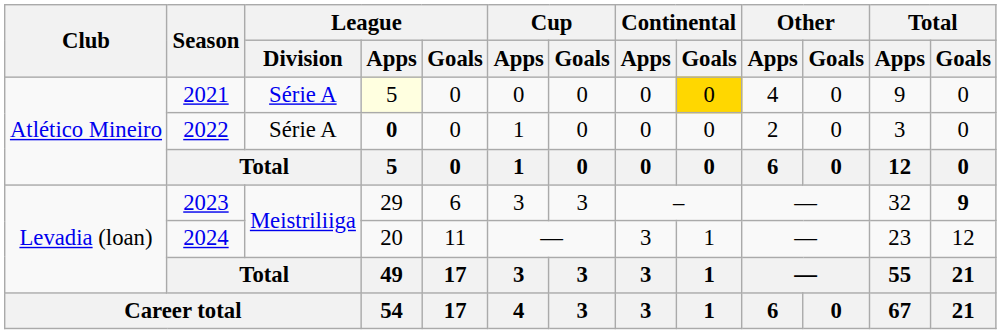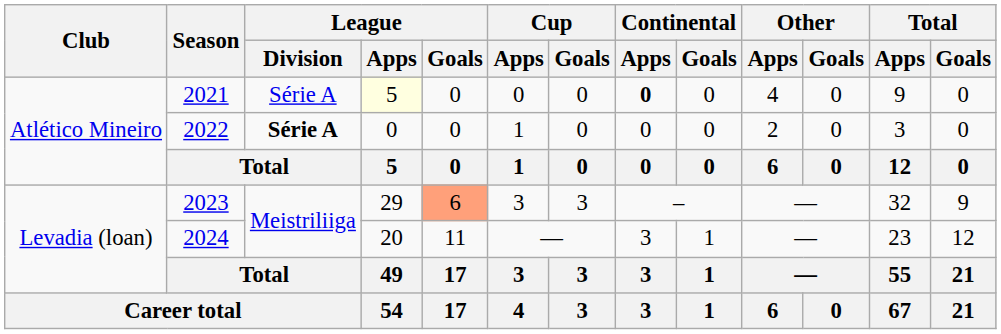2021 | Continental / Apps: normal -> bold
2021 | Continental / Goals: gold background -> no background
2022 | League / Division: normal -> bold
2022 | League / Apps: bold -> normal
2023 | League / Goals: no background -> lightsalmon background
2023 | Total / Goals: bold -> normal
